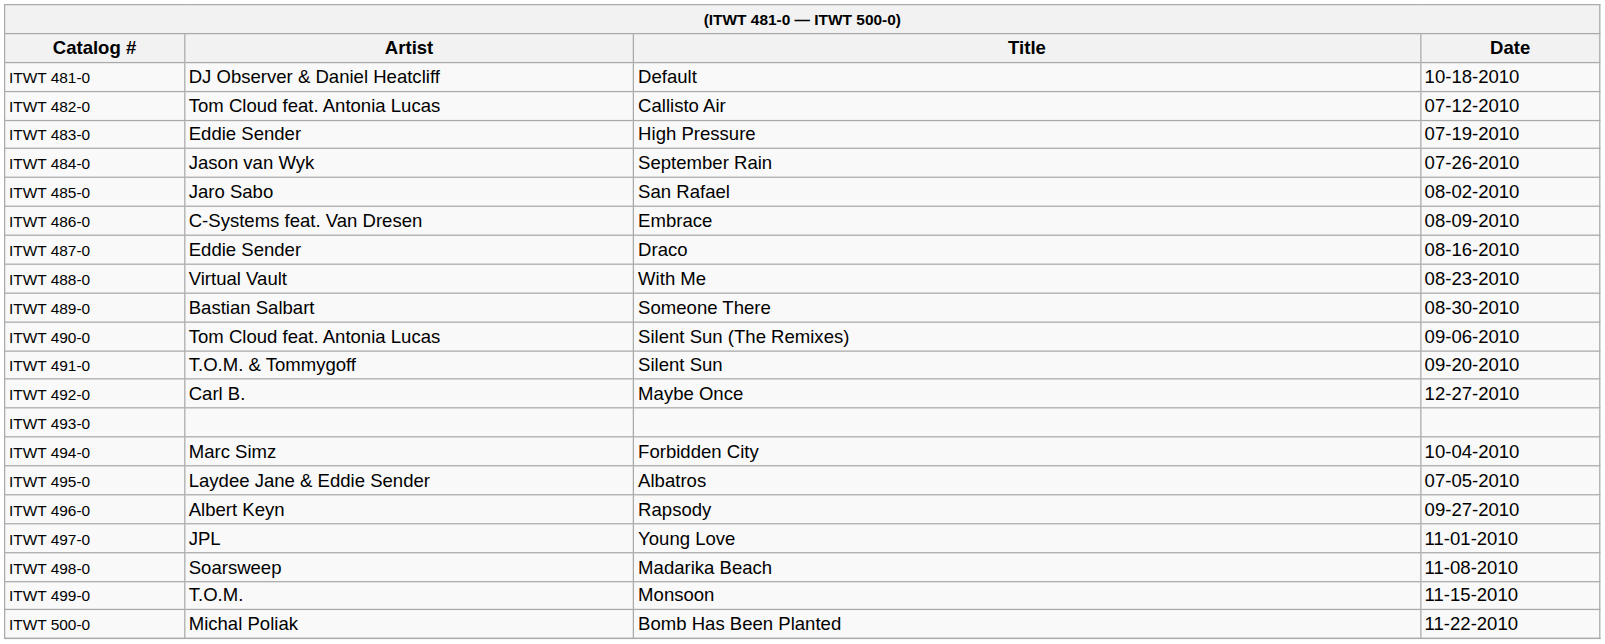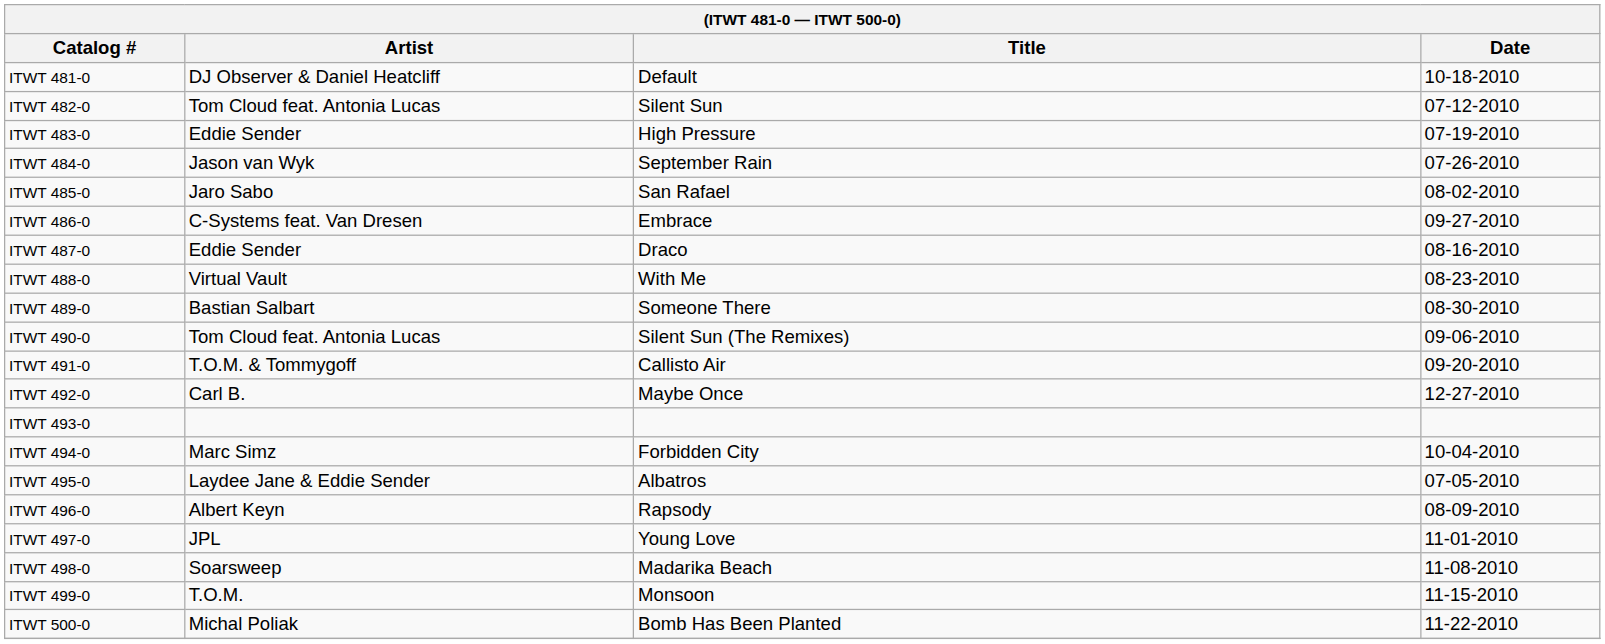ITWT 482-0 | Title: Callisto Air -> Silent Sun
ITWT 486-0 | Date: 08-09-2010 -> 09-27-2010
ITWT 491-0 | Title: Silent Sun -> Callisto Air
ITWT 496-0 | Date: 09-27-2010 -> 08-09-2010
